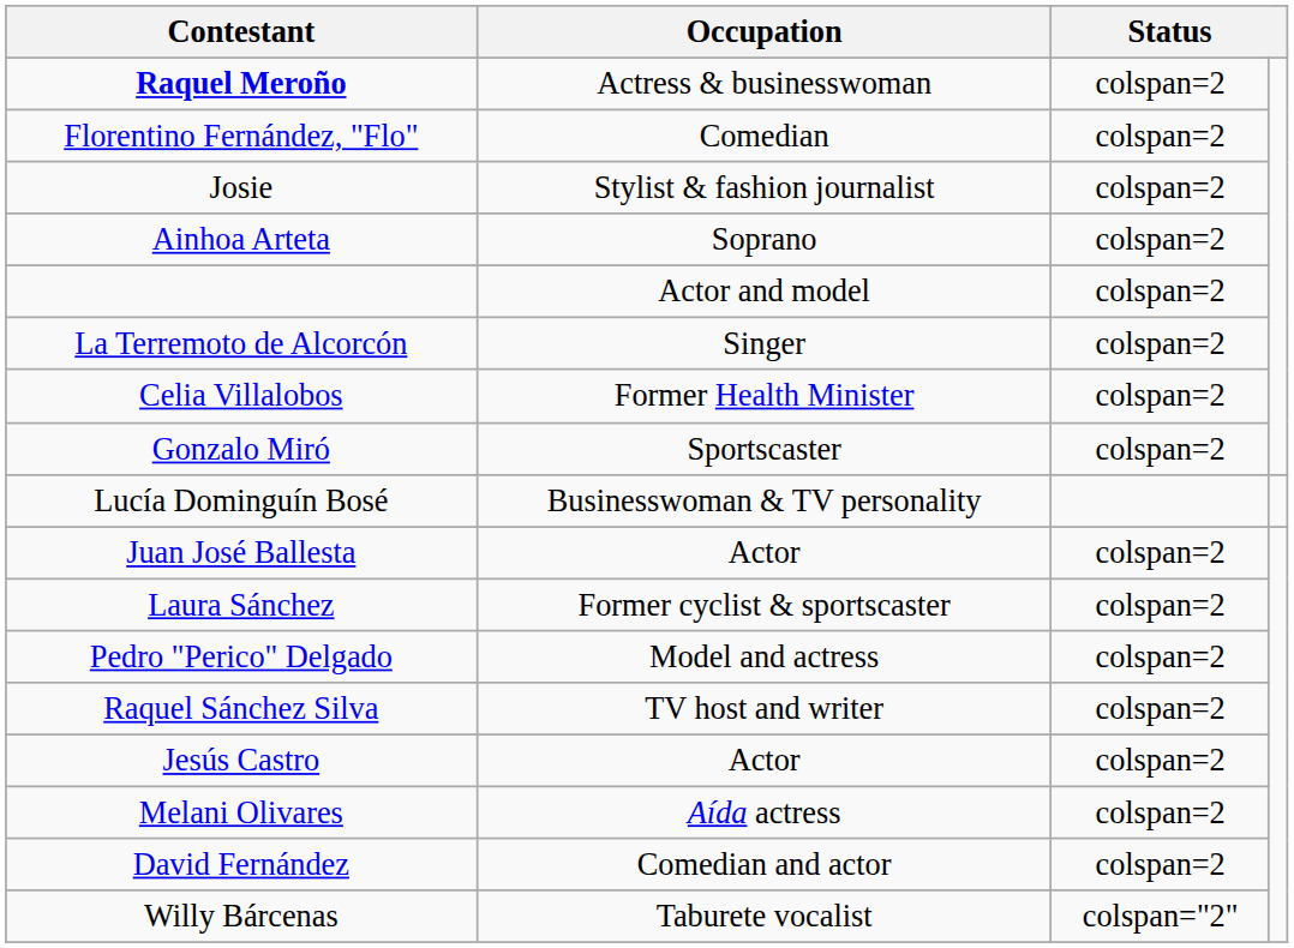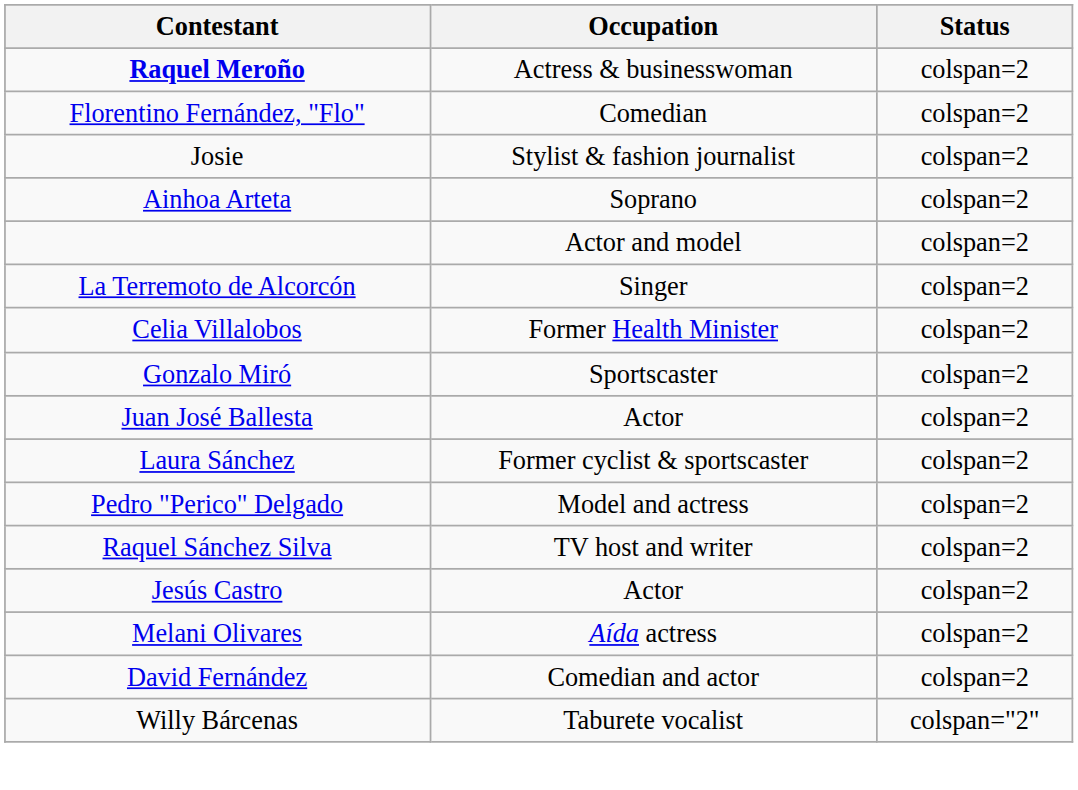- row: Lucía Dominguín Bosé | Businesswoman & TV personality
